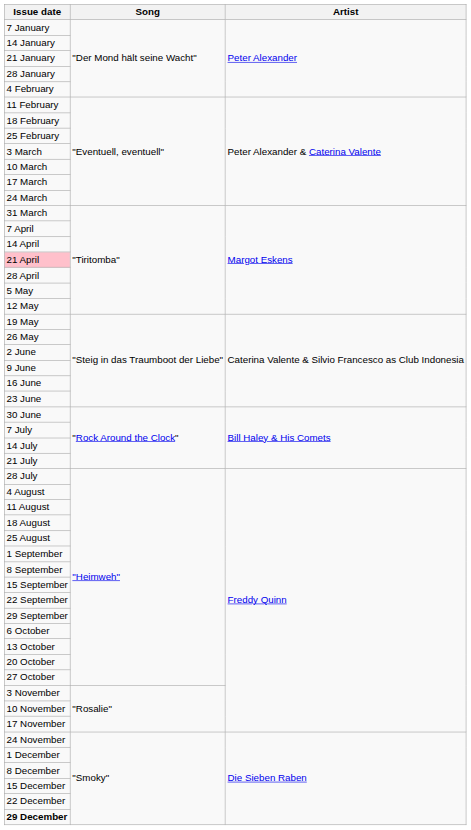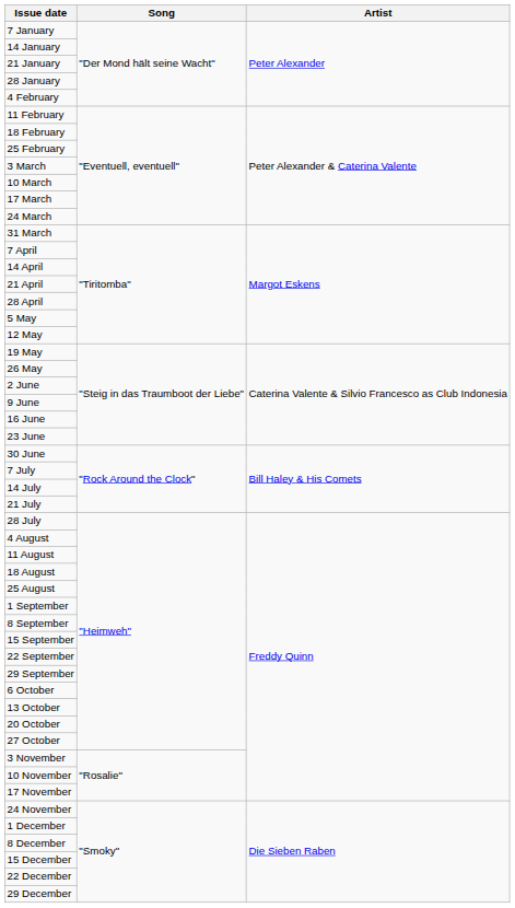21 April | Issue date: pink background -> no background
29 December | Issue date: bold -> normal
